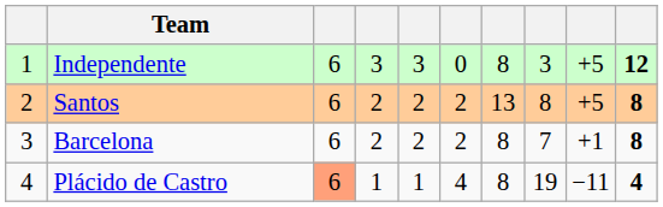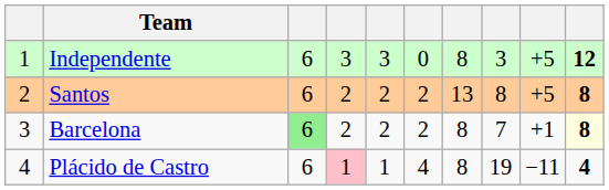Barcelona | column 3: no background -> lightgreen background
Barcelona | column 10: no background -> lightyellow background
Plácido de Castro | column 3: lightsalmon background -> no background
Plácido de Castro | column 4: no background -> pink background
